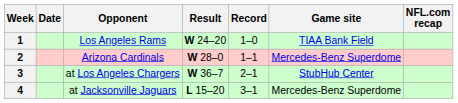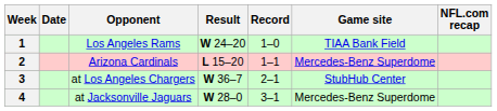2 | Result: W 28–0 -> L 15–20
4 | Result: L 15–20 -> W 28–0
